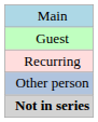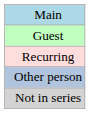row 5 | column 1: bold -> normal
